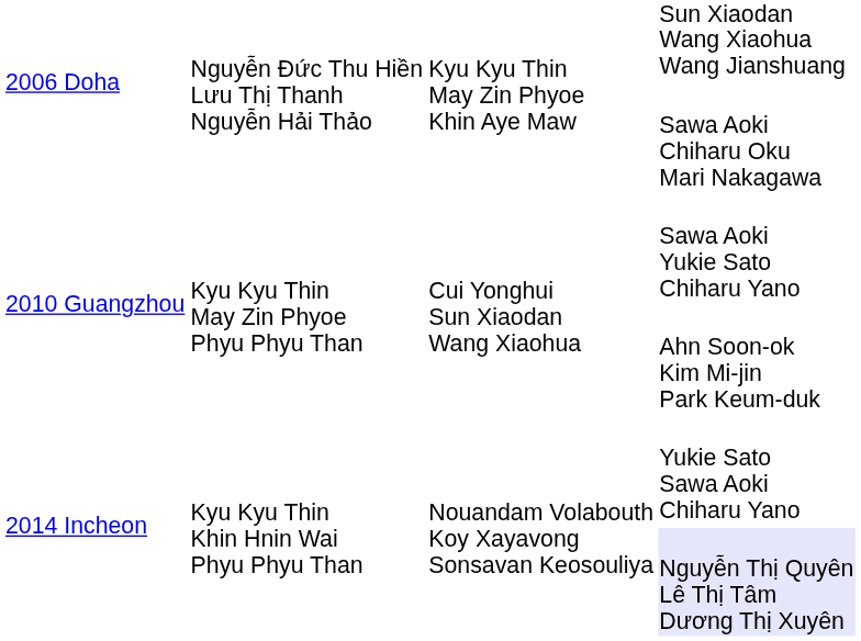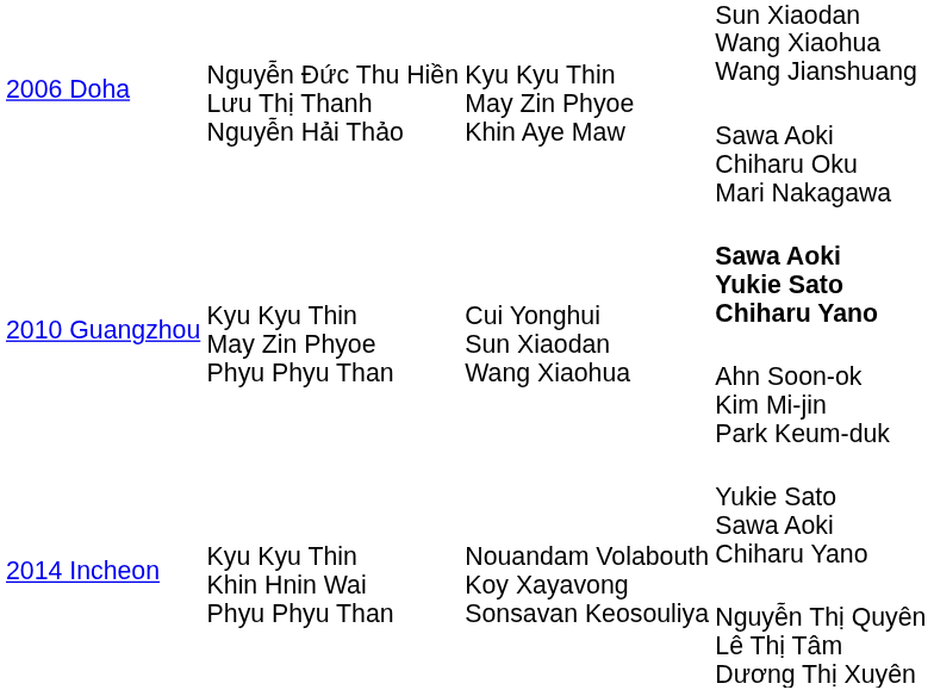Sawa Aoki Yukie Sato Chiharu Yano | column 4: normal -> bold
Nguyễn Thị Quyên Lê Thị Tâm Dương Thị Xuyên | column 4: lavender background -> no background
